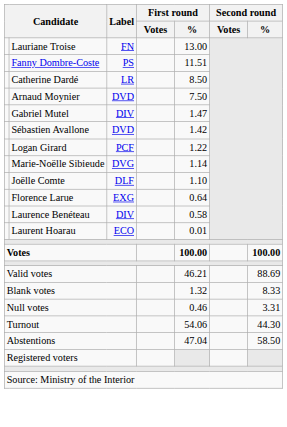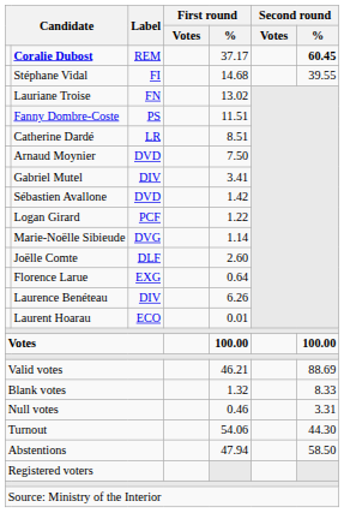+ row: Coralie Dubost | REM | 37.17 | 60.45
+ row: Stéphane Vidal | FI | 14.68 | 39.55
Lauriane Troise | First round / %: 13.00 -> 13.02
Catherine Dardé | First round / %: 8.50 -> 8.51
Gabriel Mutel | First round / %: 1.47 -> 3.41
Joëlle Comte | First round / %: 1.10 -> 2.60
Laurence Benéteau | First round / %: 0.58 -> 6.26
Abstentions | First round / %: 47.04 -> 47.94
